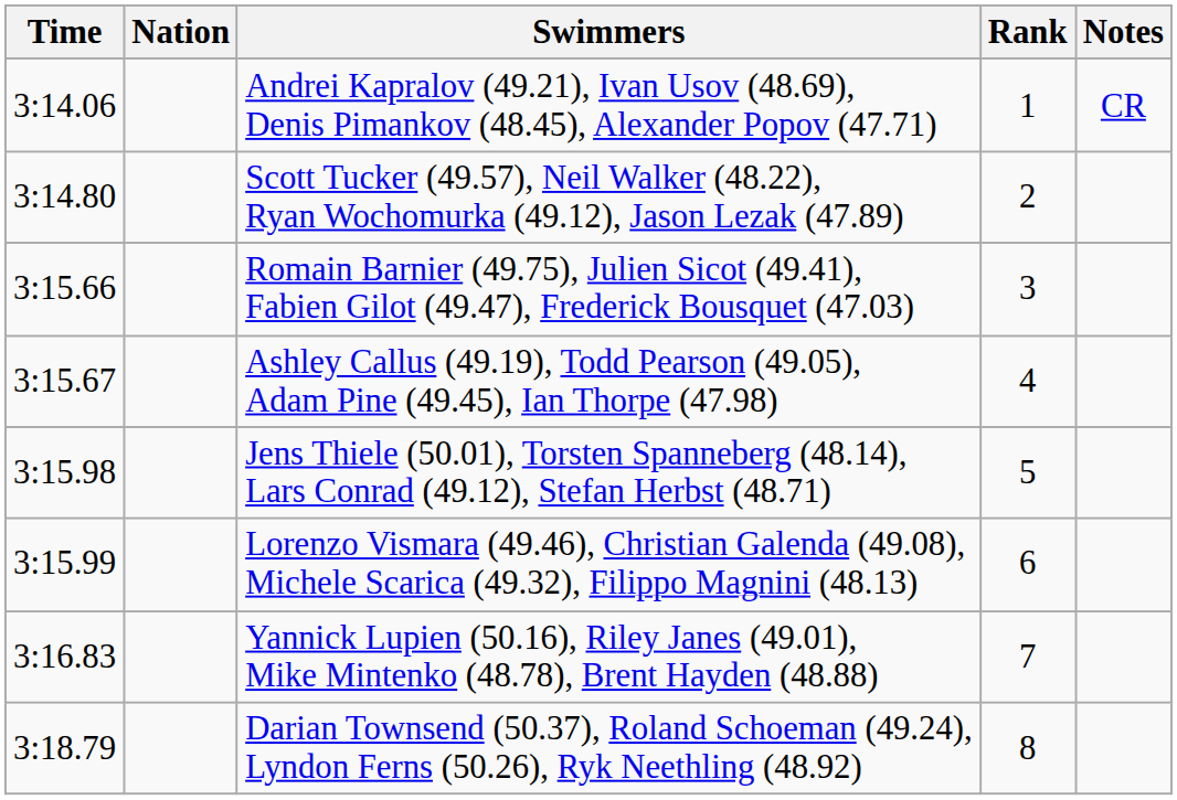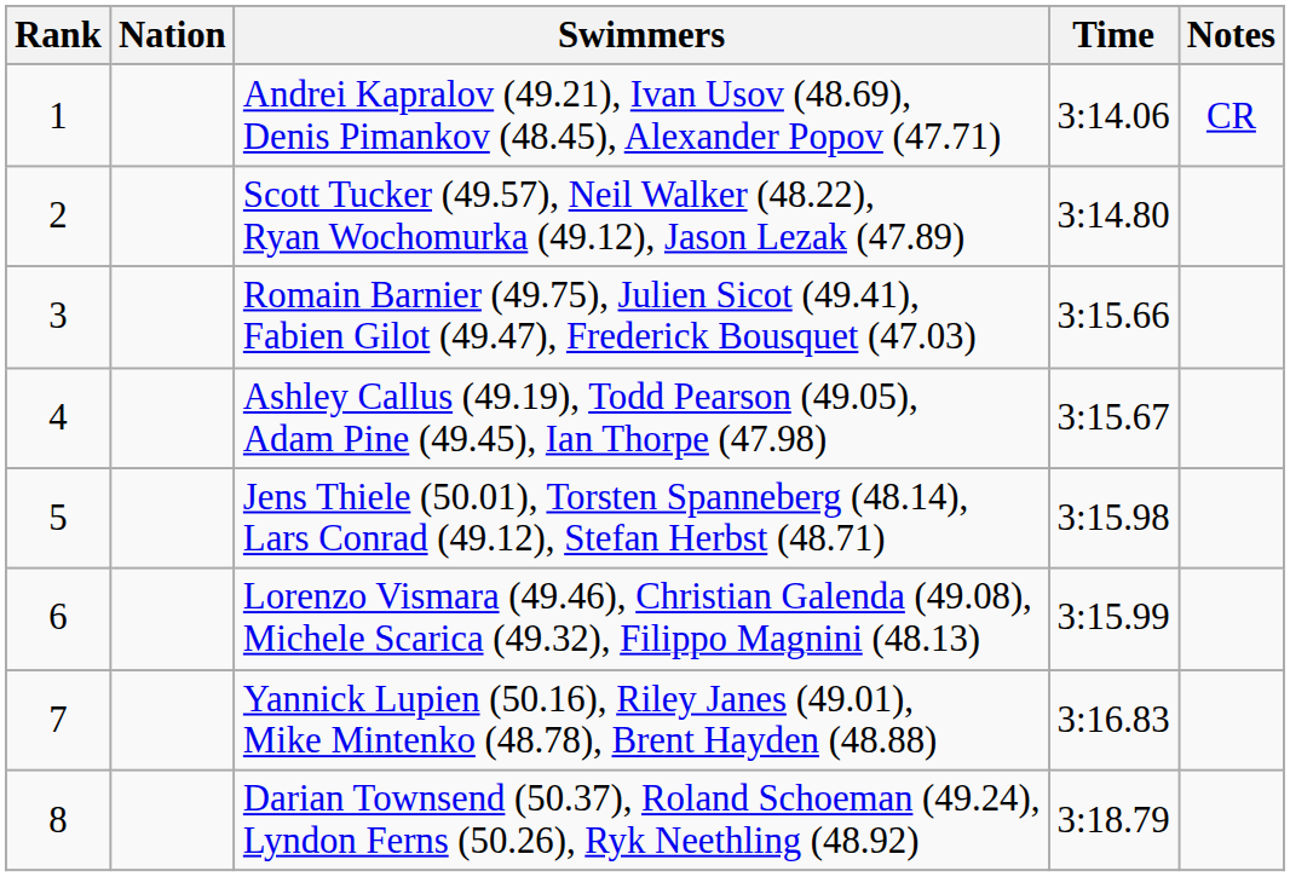columns swapped: Rank <-> Time
